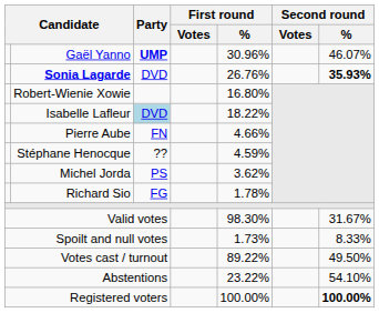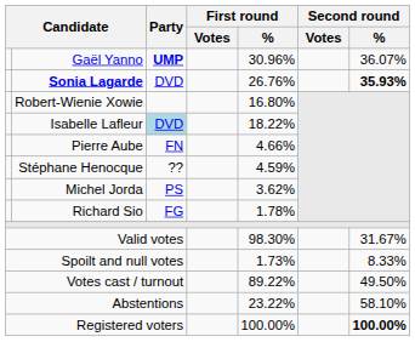Gaël Yanno | Second round / %: 46.07% -> 36.07%
Abstentions | Second round / %: 54.10% -> 58.10%
